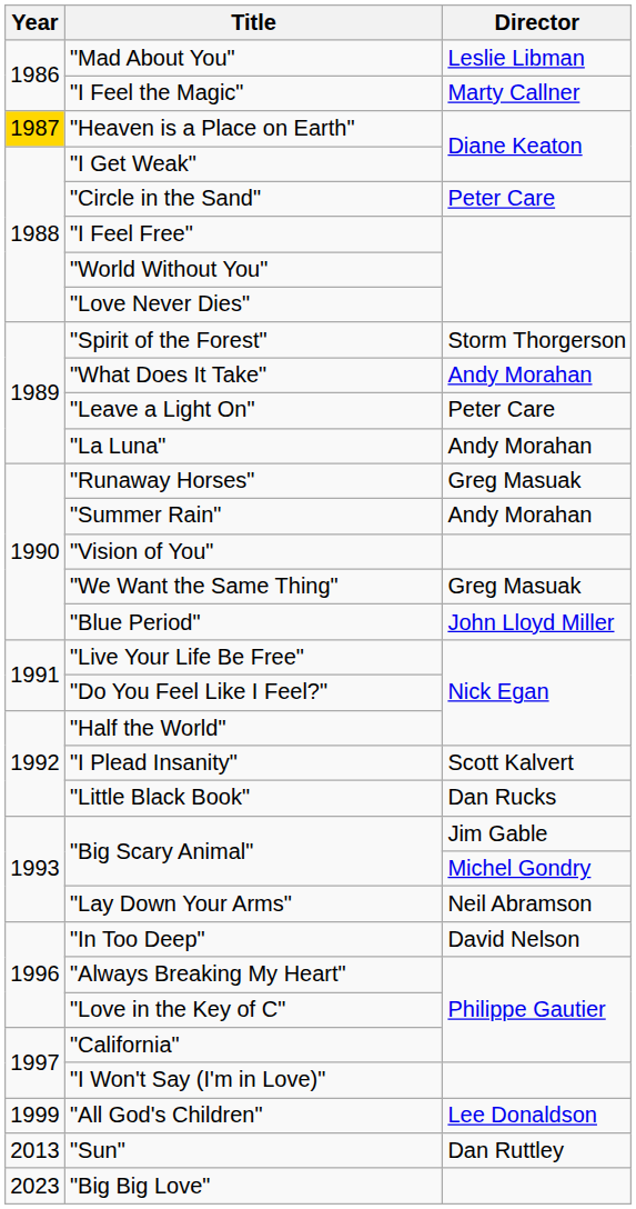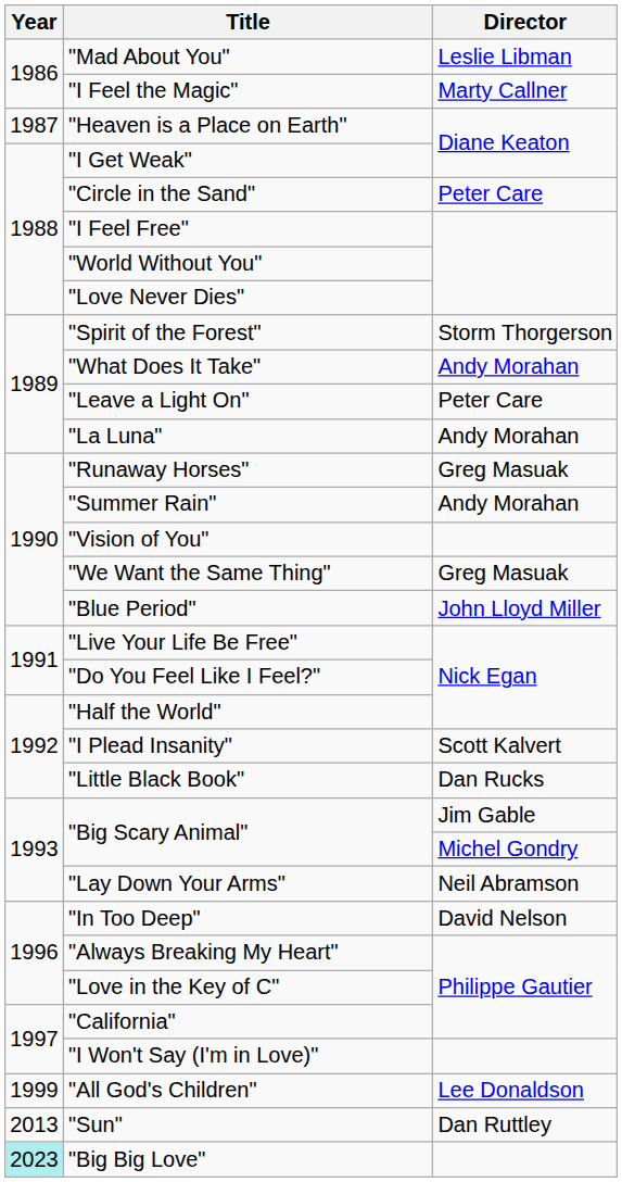"Heaven is a Place on Earth" | Year: gold background -> no background
"Big Big Love" | Year: no background -> paleturquoise background
